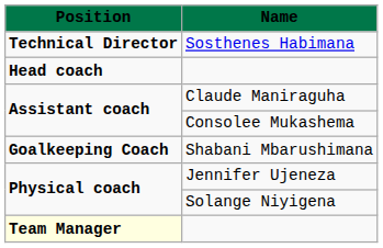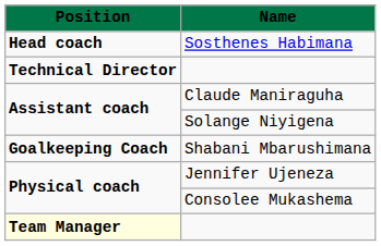row 2 | Position: Technical Director -> Head coach
row 3 | Position: Head coach -> Technical Director
row 5 | Name: Consolee Mukashema -> Solange Niyigena
row 8 | Name: Solange Niyigena -> Consolee Mukashema
